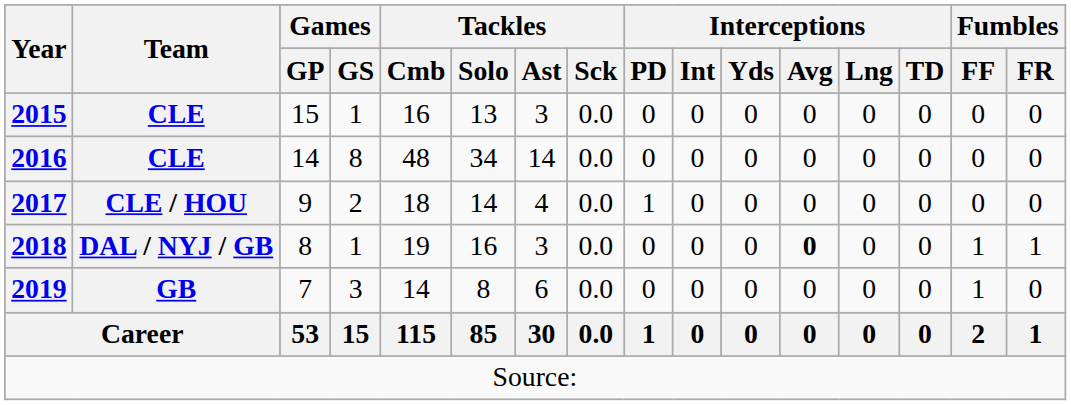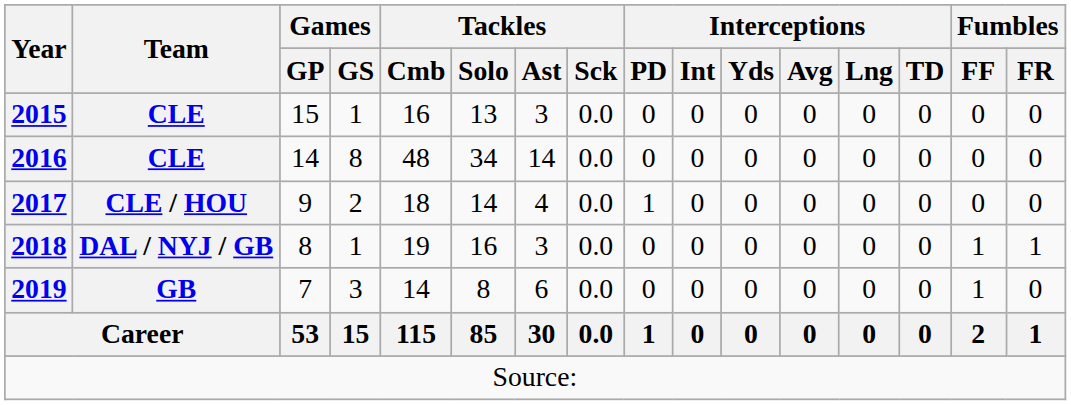2018 | Interceptions / Avg: bold -> normal
